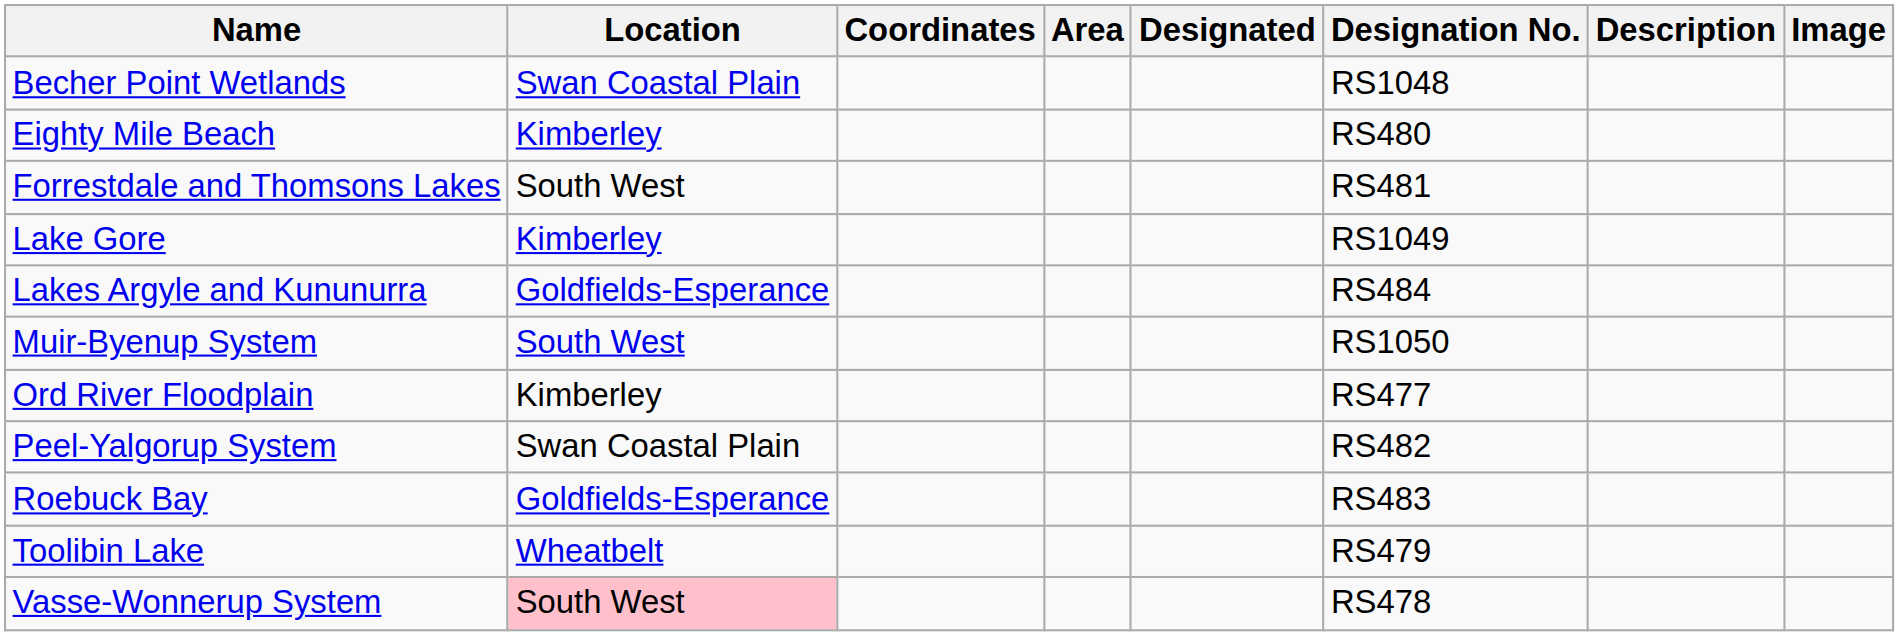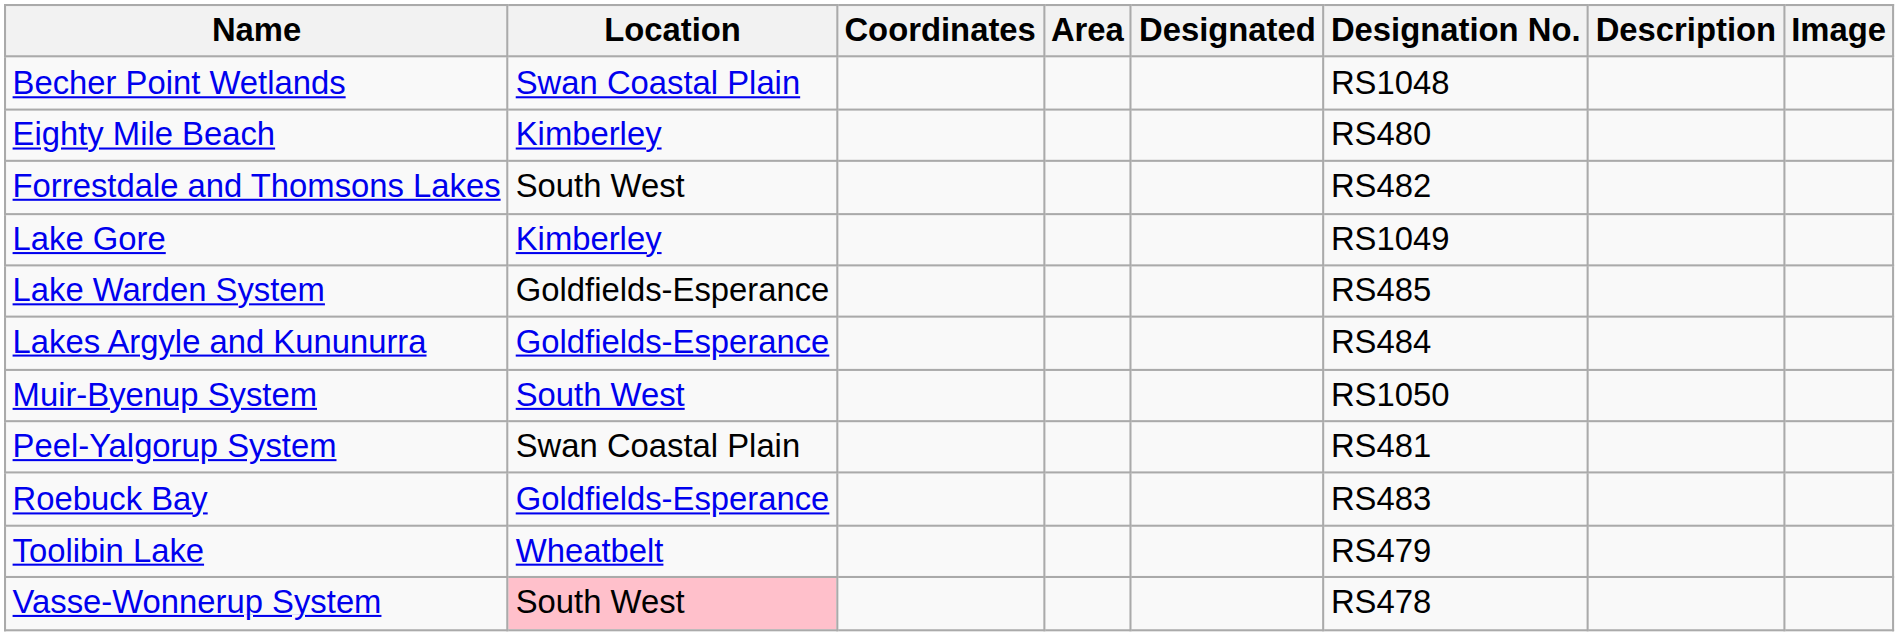Forrestdale and Thomsons Lakes | Designation No.: RS481 -> RS482
+ row: Lake Warden System | Goldfields-Esperance | RS485
- row: Ord River Floodplain | Kimberley | RS477
Peel-Yalgorup System | Designation No.: RS482 -> RS481
